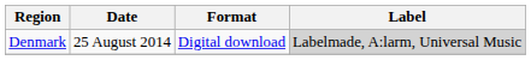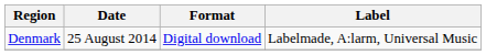Denmark | Label: lightgrey background -> no background
